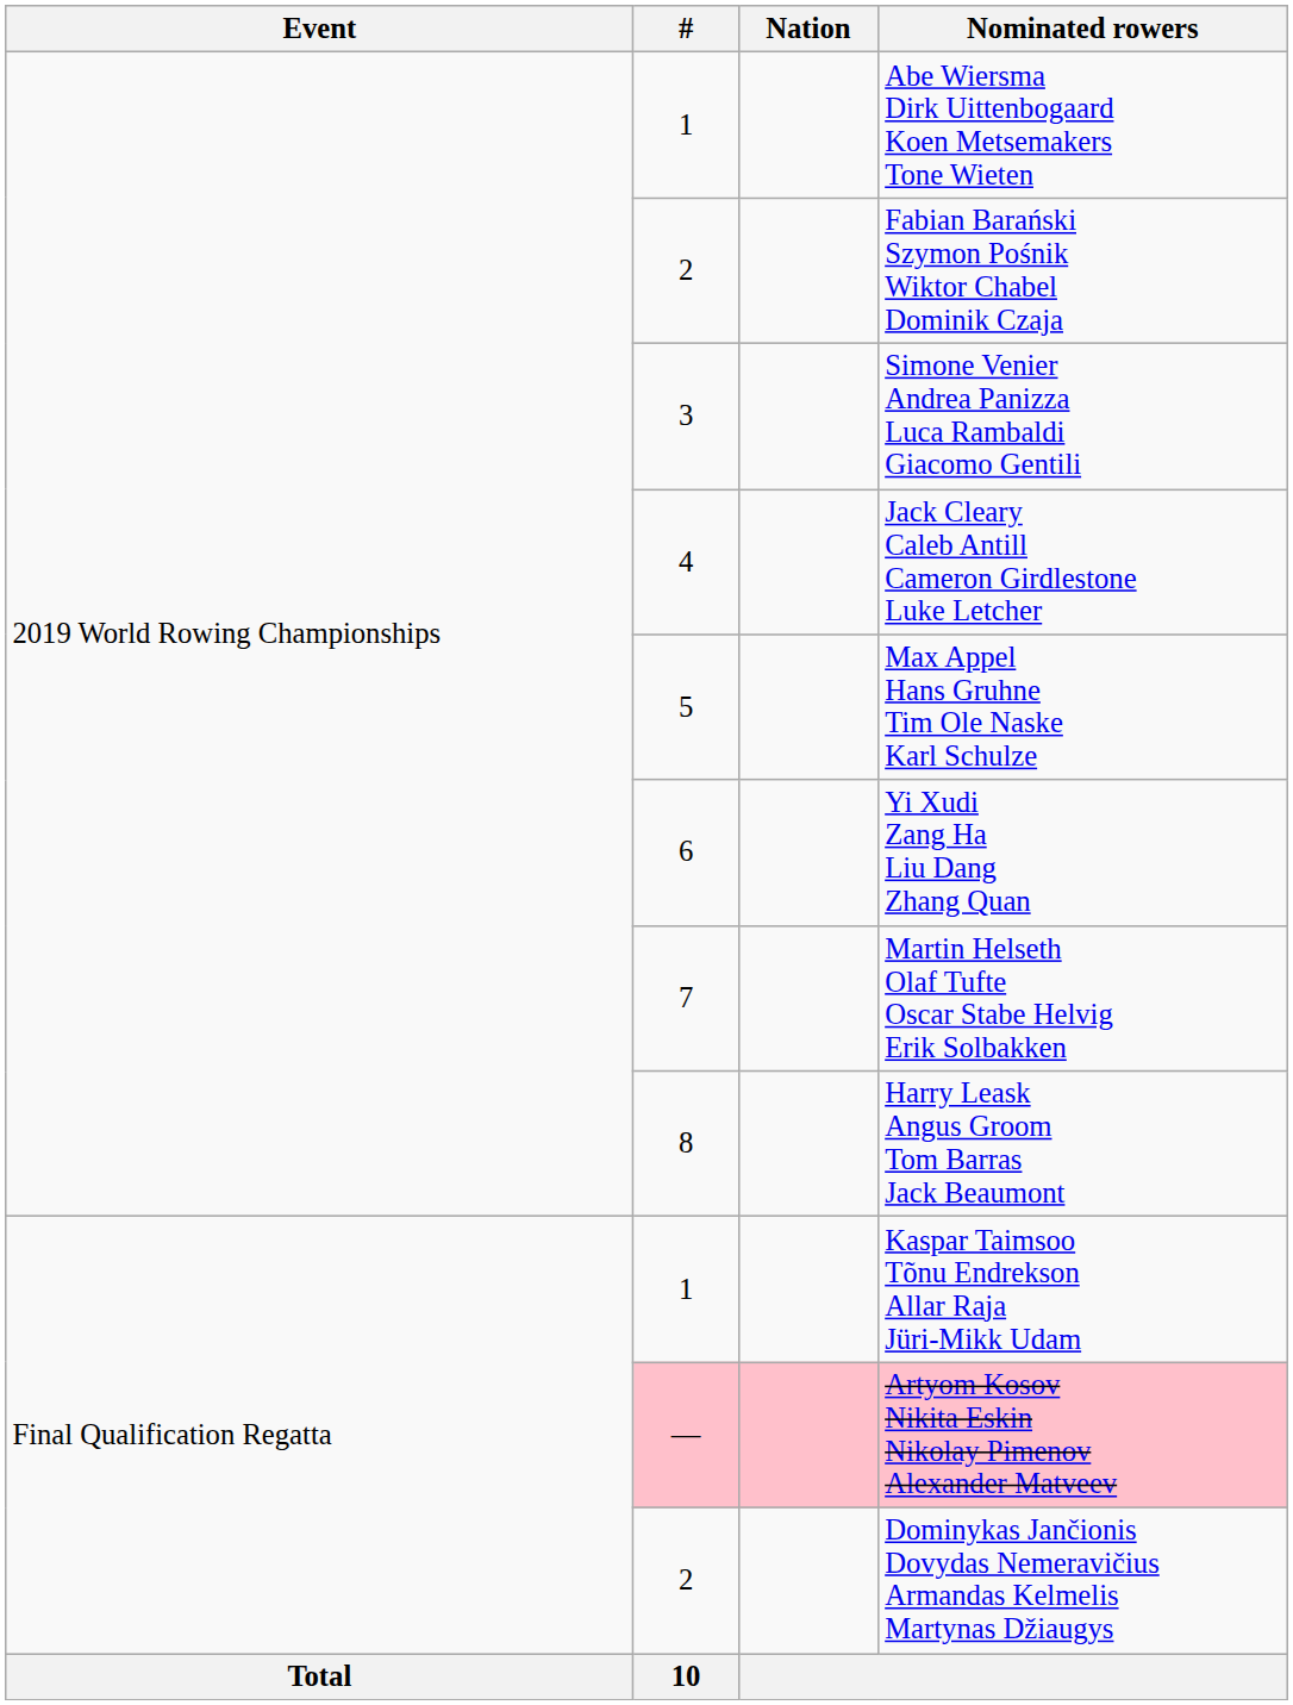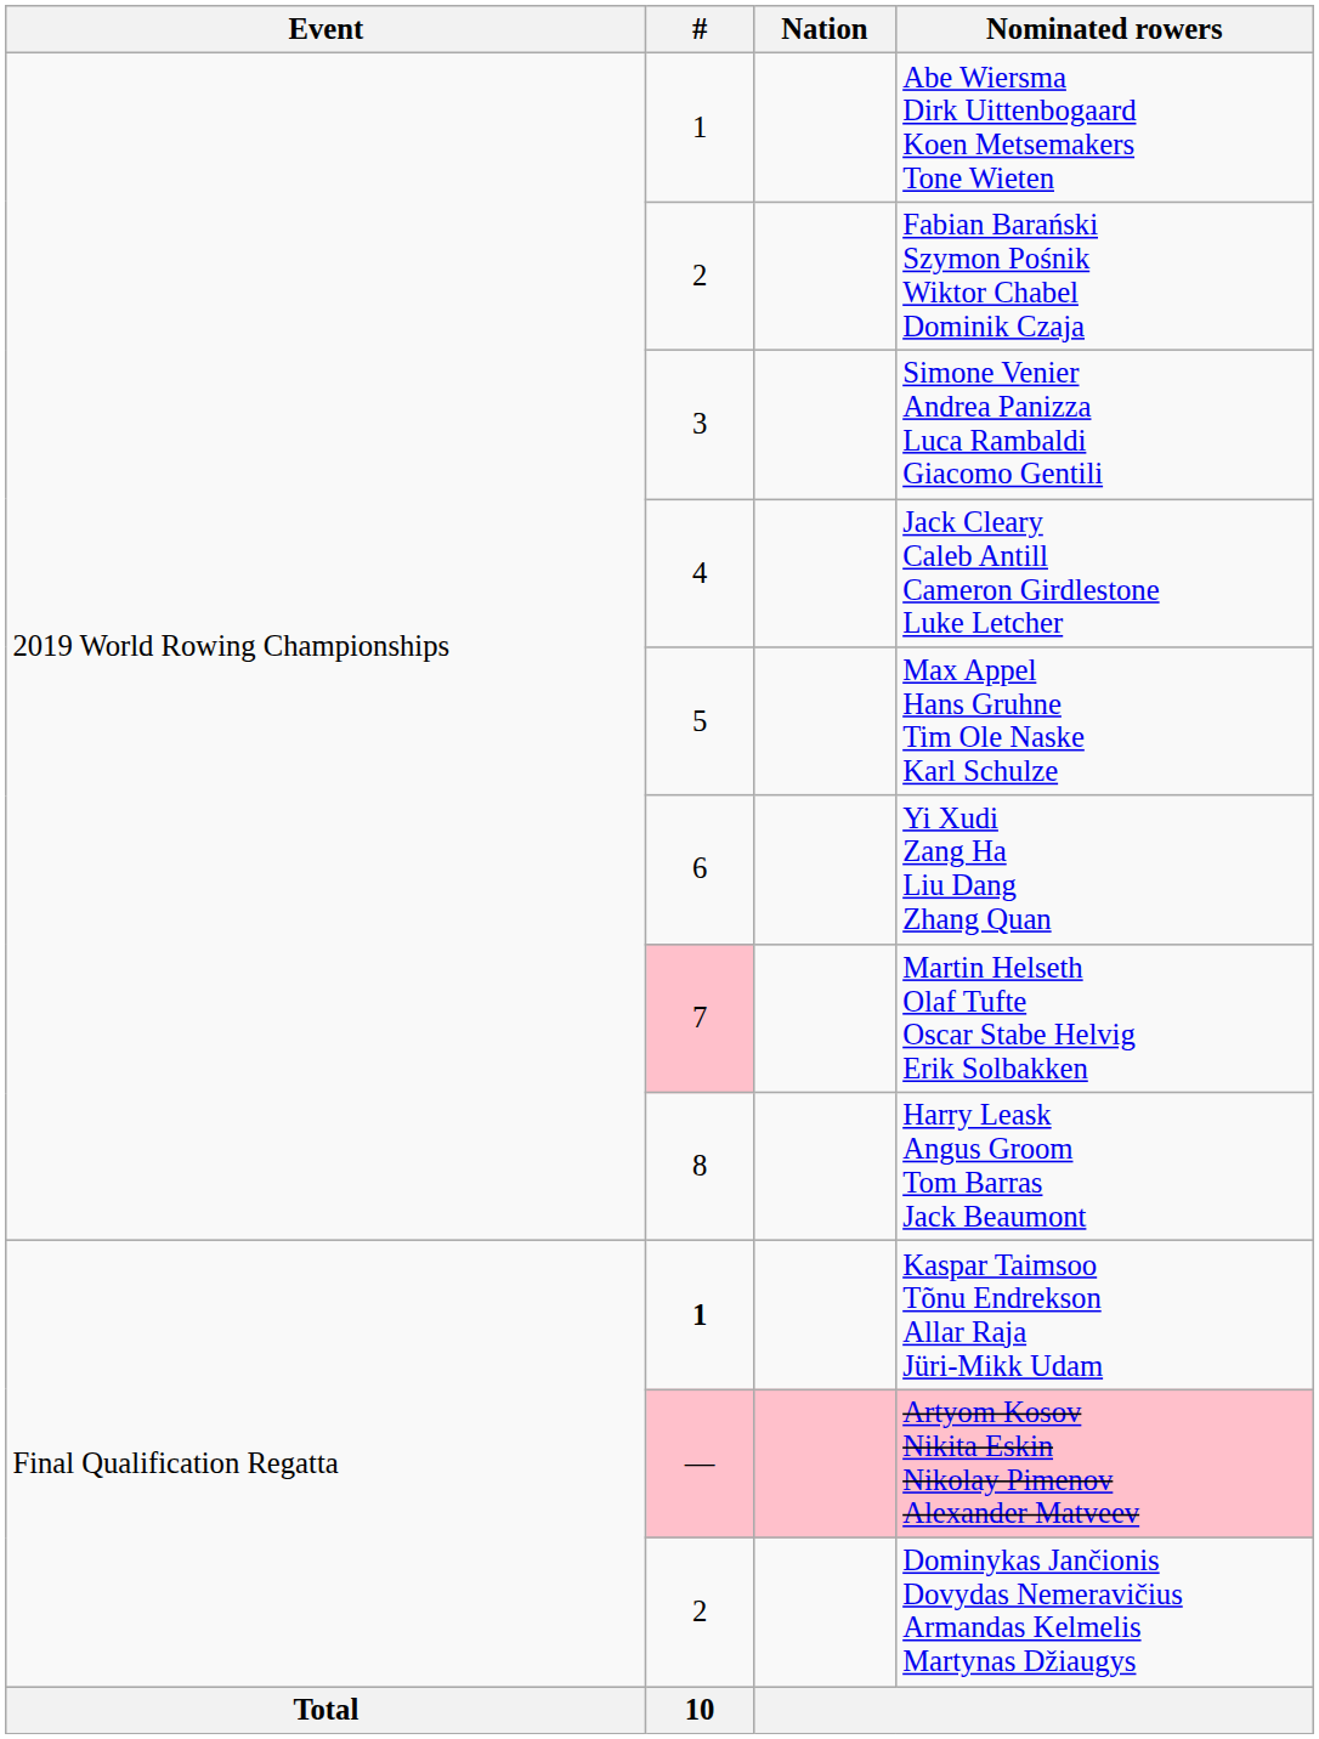Martin Helseth Olaf Tufte Oscar Stabe Helvig Erik Solbakken | #: no background -> pink background
Kaspar Taimsoo Tõnu Endrekson Allar Raja Jüri-Mikk Udam | #: normal -> bold
